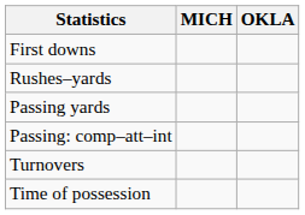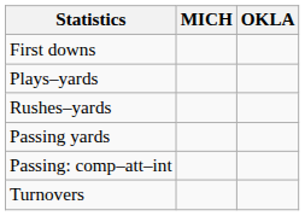+ row: Plays–yards
- row: Time of possession
